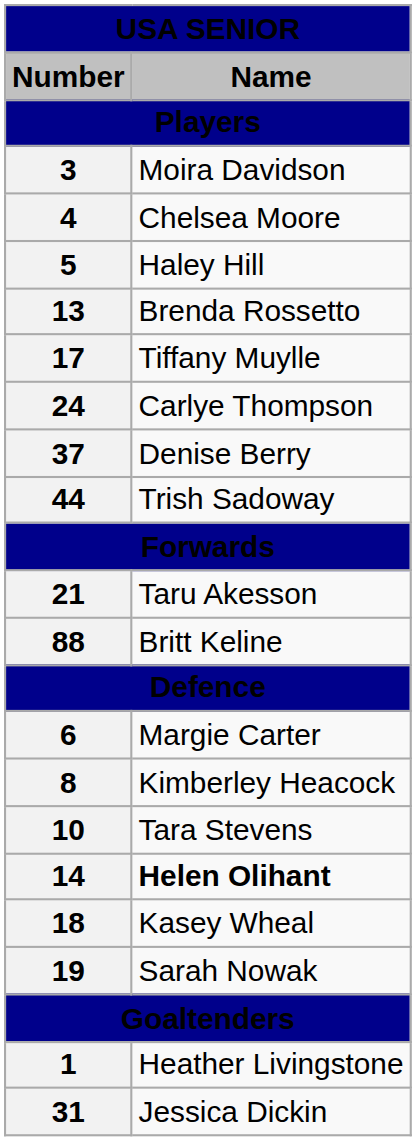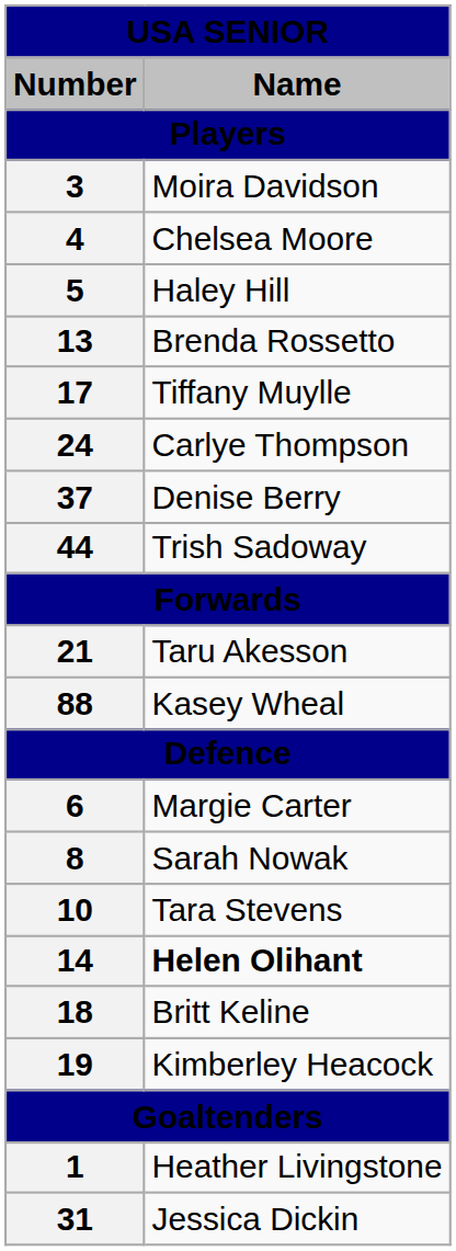88 | Name: Britt Keline -> Kasey Wheal
8 | Name: Kimberley Heacock -> Sarah Nowak
18 | Name: Kasey Wheal -> Britt Keline
19 | Name: Sarah Nowak -> Kimberley Heacock
